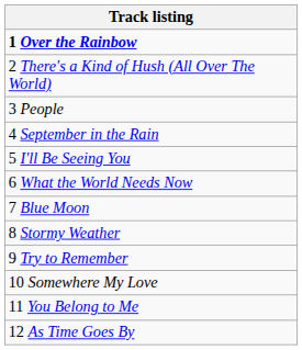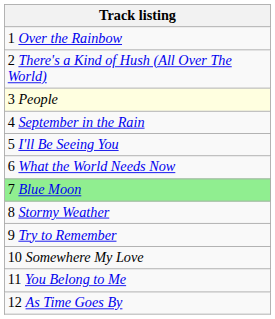row 2 | column 1: bold -> normal
row 4 | column 1: no background -> lightyellow background
row 8 | column 1: no background -> lightgreen background
